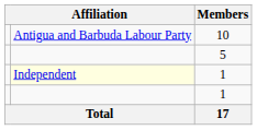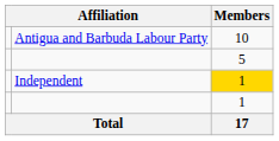Independent | column 2: lightyellow background -> no background
Independent | Members: no background -> gold background
